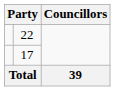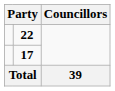22 | column 2: normal -> bold
17 | column 2: normal -> bold
